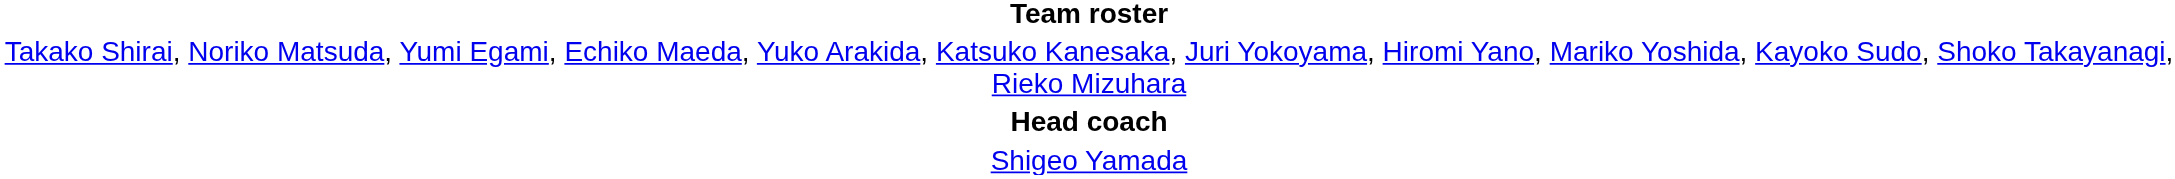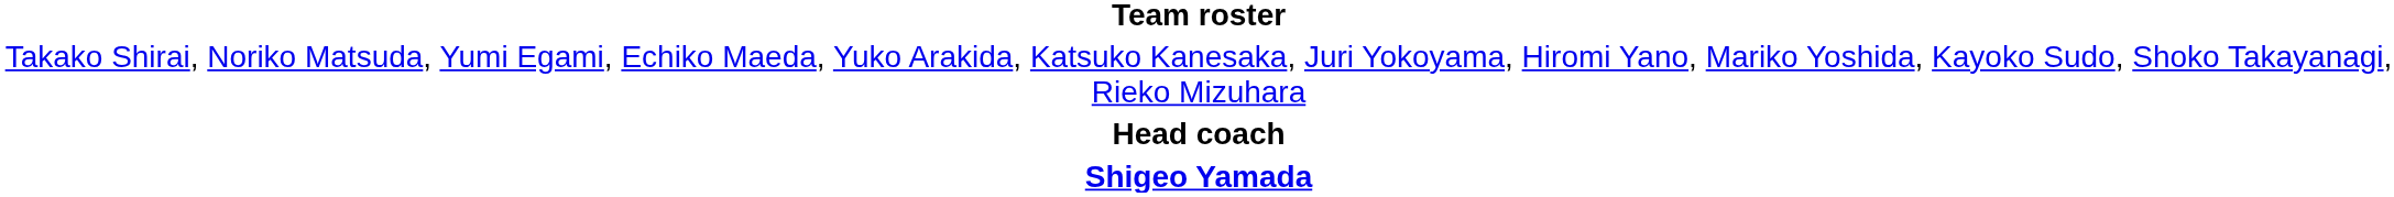row 4 | column 1: normal -> bold
